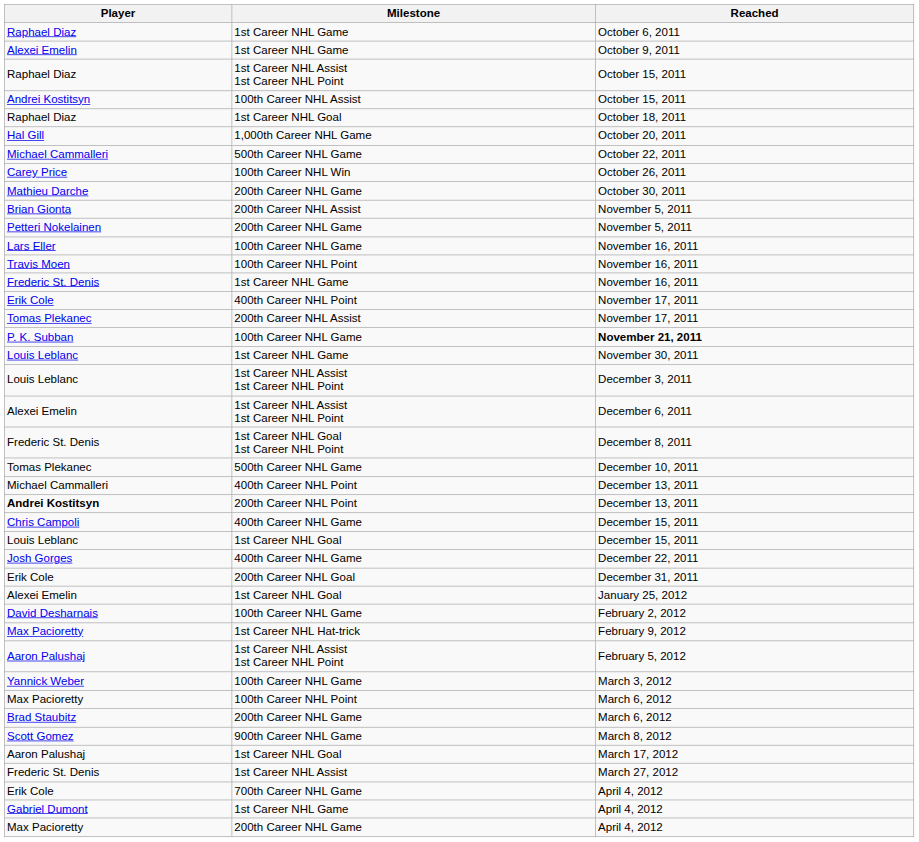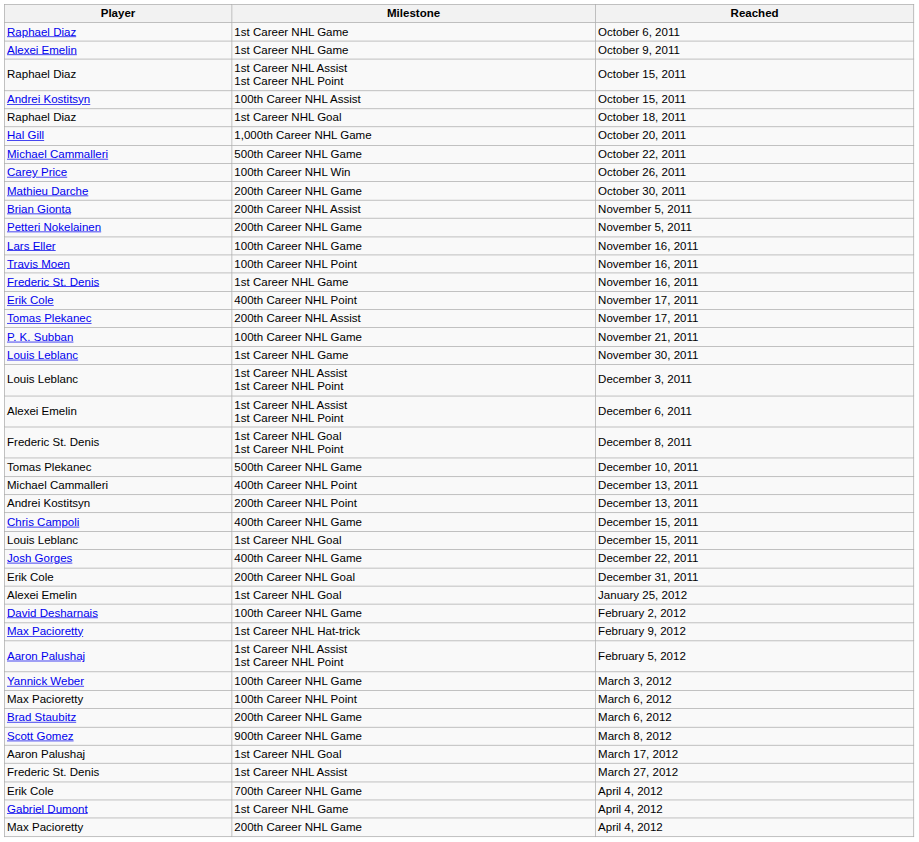row 18 | Reached: bold -> normal
row 25 | Player: bold -> normal
